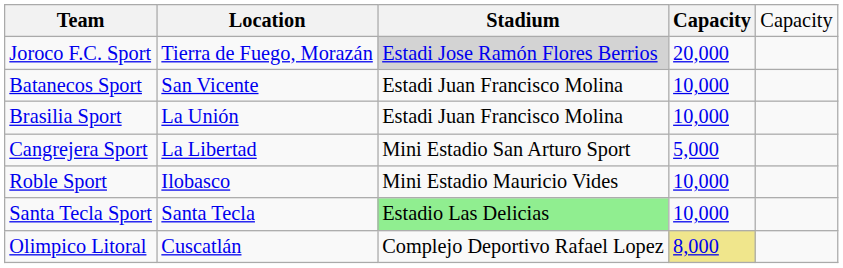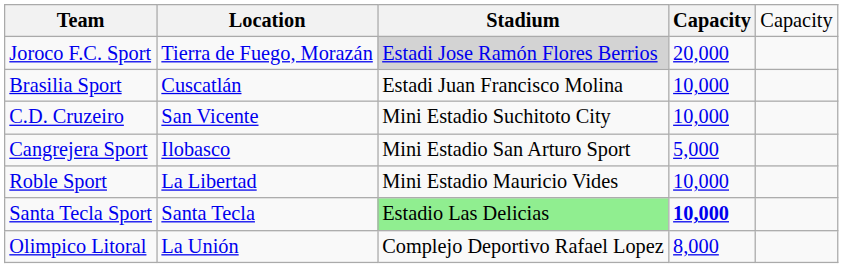- row: Batanecos Sport | San Vicente | Estadi Juan Francisco Molina | 10,000
Brasilia Sport | column 2: La Unión -> Cuscatlán
+ row: C.D. Cruzeiro | San Vicente | Mini Estadio Suchitoto City | 10,000
Cangrejera Sport | column 2: La Libertad -> Ilobasco
Roble Sport | column 2: Ilobasco -> La Libertad
Santa Tecla Sport | column 4: normal -> bold
Olimpico Litoral | column 2: Cuscatlán -> La Unión
Olimpico Litoral | column 4: khaki background -> no background
